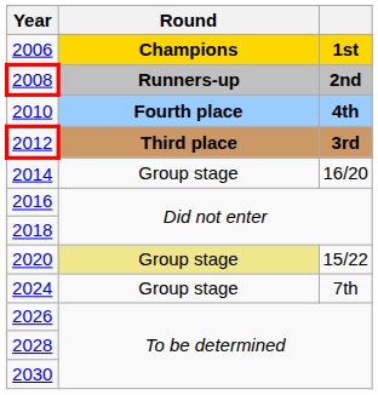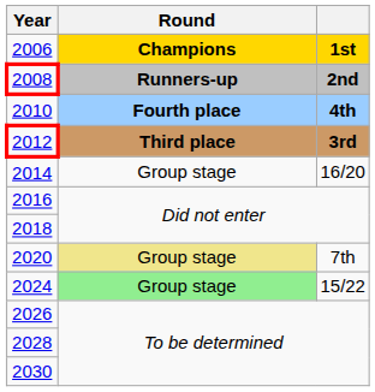2020 | column 3: 15/22 -> 7th
2024 | Round: no background -> lightgreen background
2024 | column 3: 7th -> 15/22
